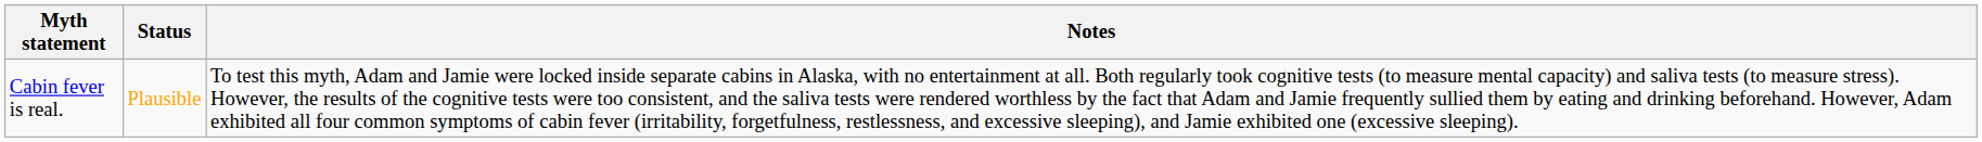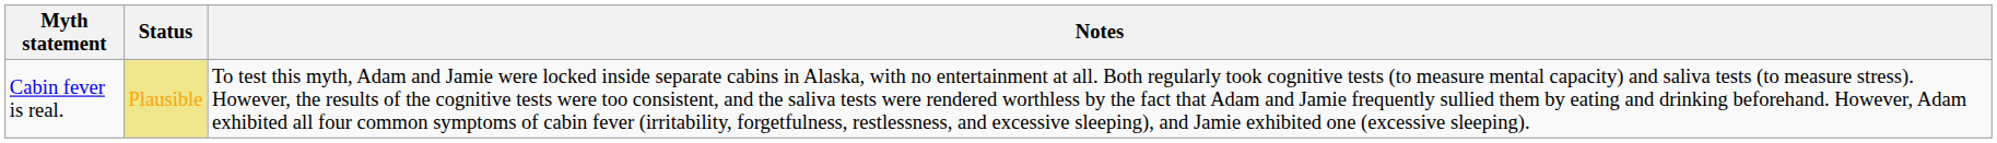row 2 | Status: no background -> khaki background
